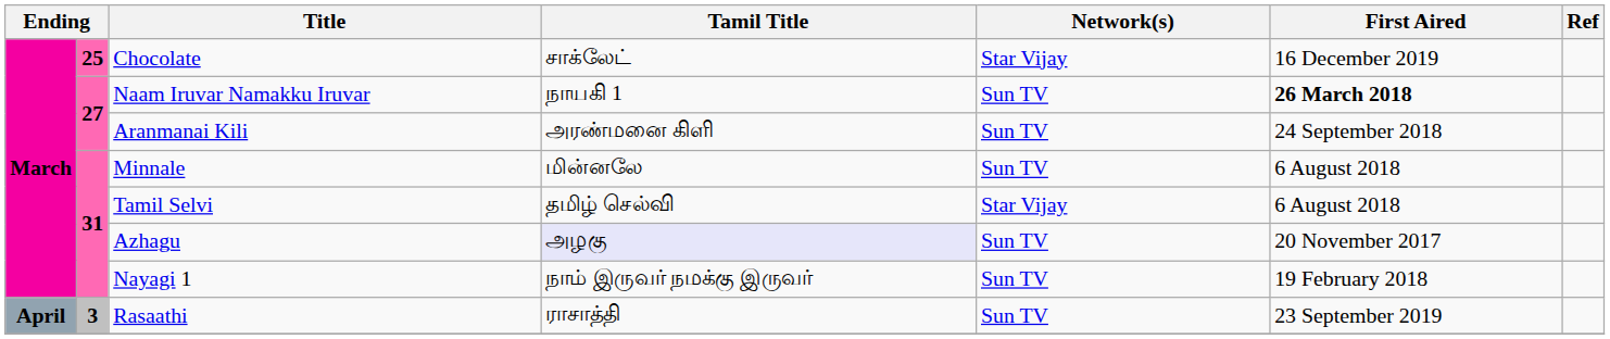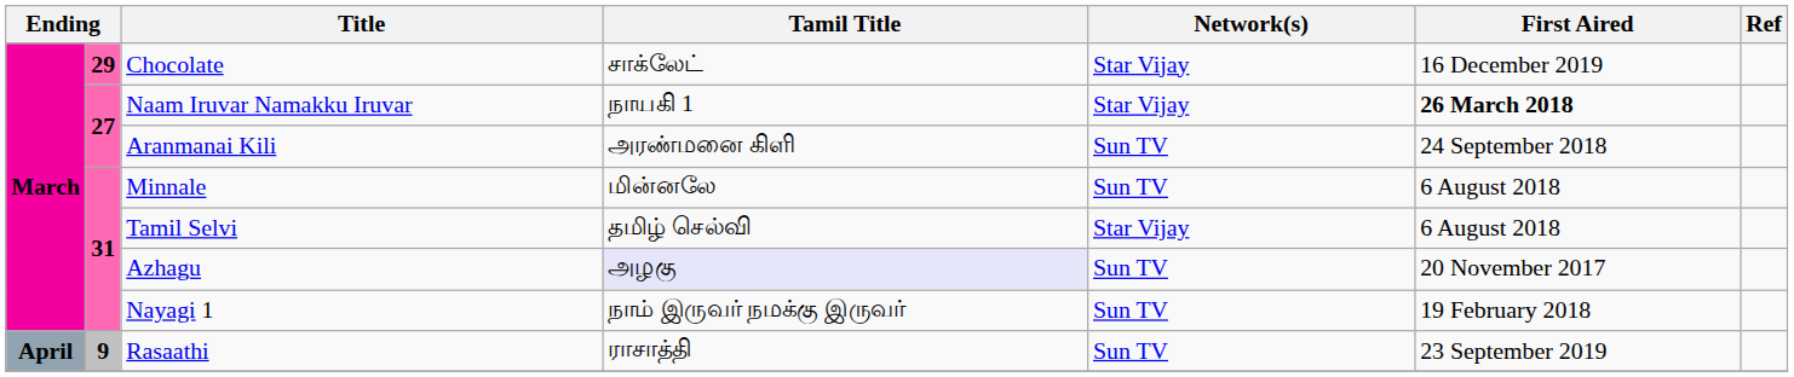Chocolate | column 2: 25 -> 29
Naam Iruvar Namakku Iruvar | Network(s): Sun TV -> Star Vijay
Rasaathi | column 2: 3 -> 9
